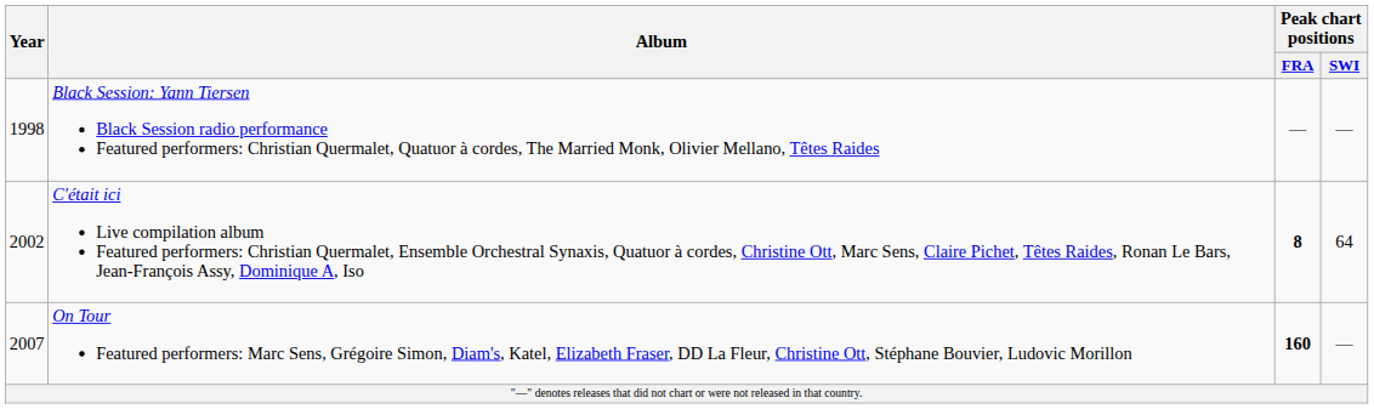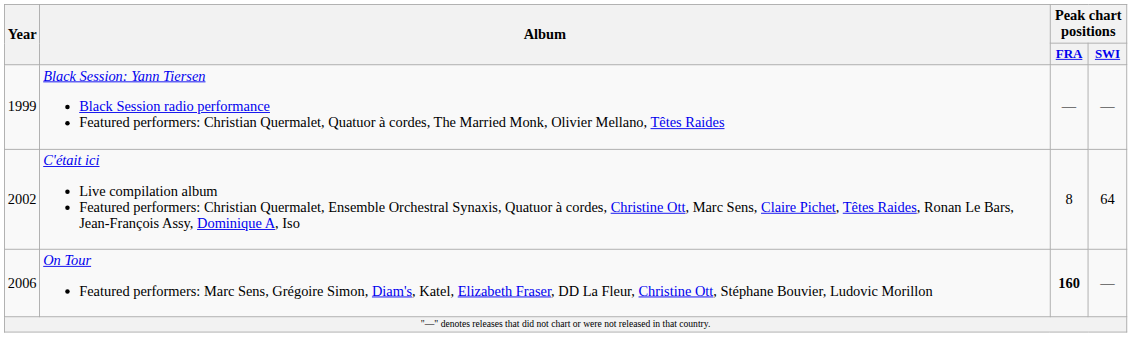row 3 | Year: 1998 -> 1999
row 4 | Peak chart positions / FRA: bold -> normal
row 5 | Year: 2007 -> 2006
